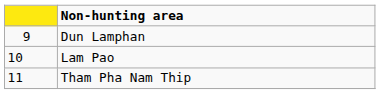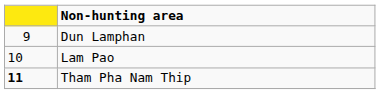Tham Pha Nam Thip | column 1: normal -> bold
